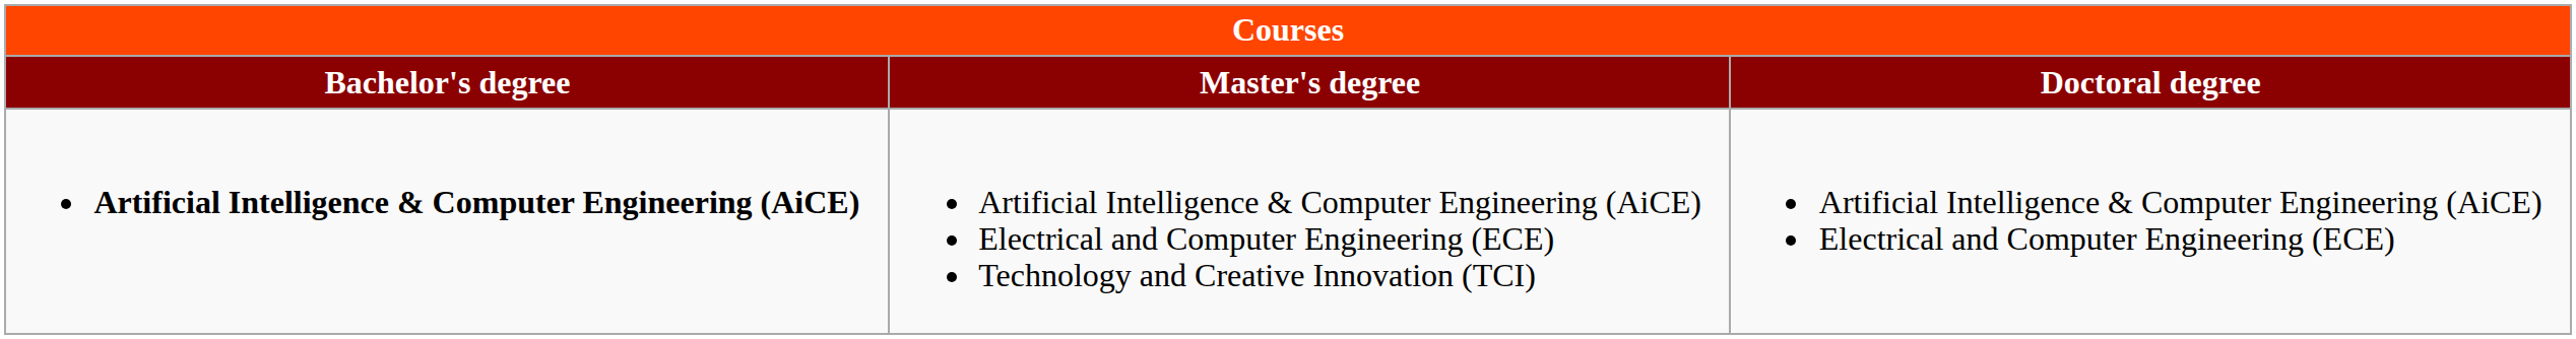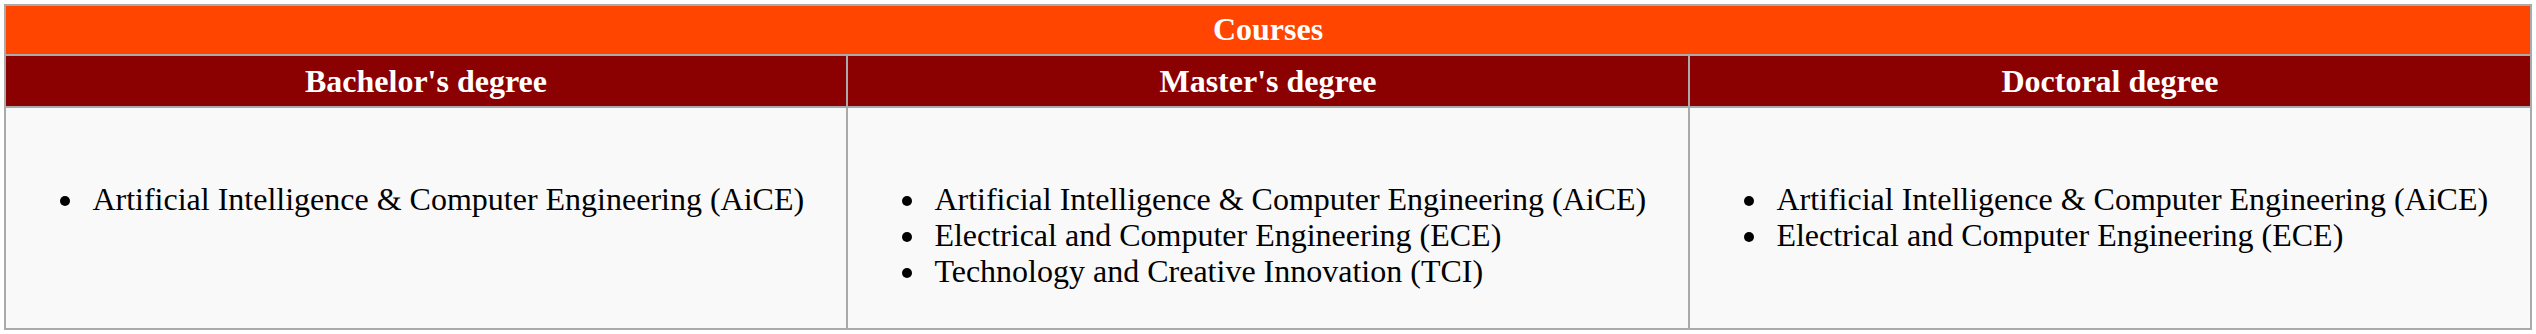Artificial Intelligence & Computer Engineering (AiCE) | Bachelor's degree: bold -> normal
